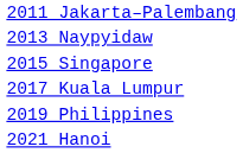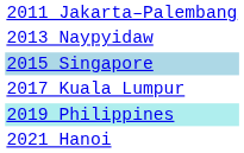2015 Singapore | column 1: no background -> lightblue background
2019 Philippines | column 1: no background -> paleturquoise background
